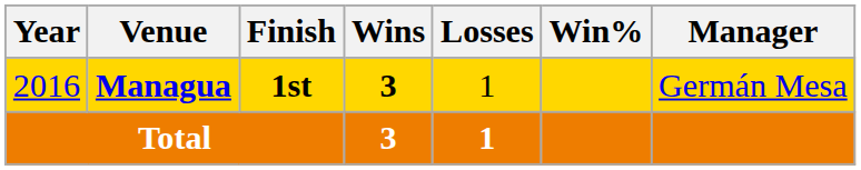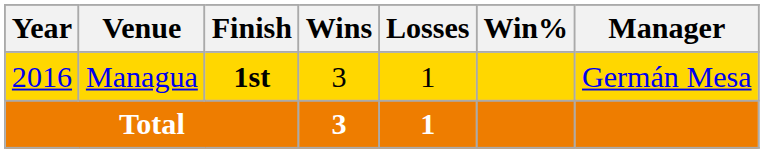2016 | Venue: bold -> normal
2016 | Wins: bold -> normal
